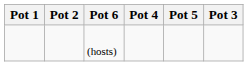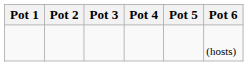columns swapped: Pot 3 <-> Pot 6
